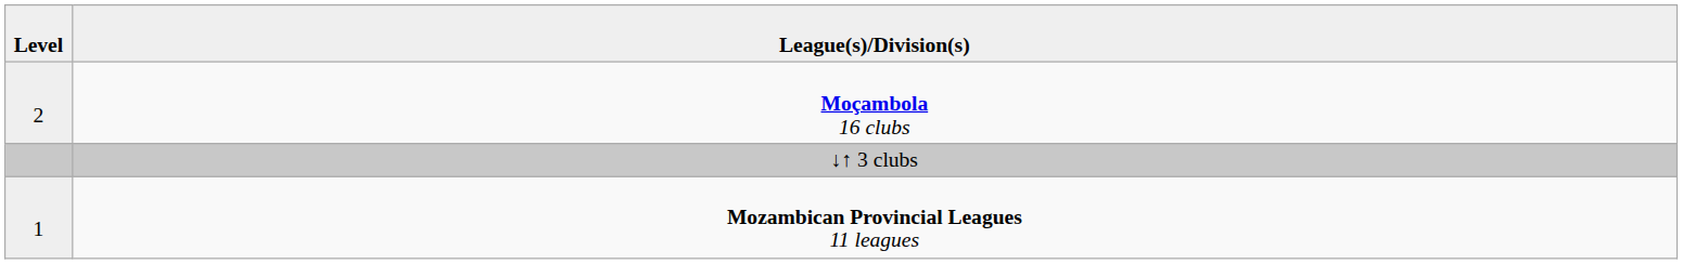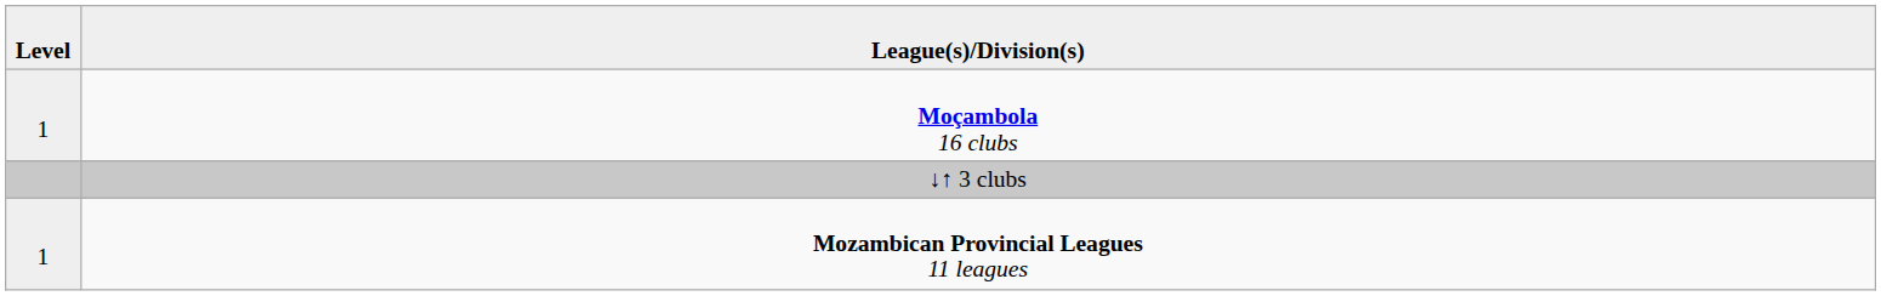Moçambola 16 clubs | column 1: 2 -> 1
